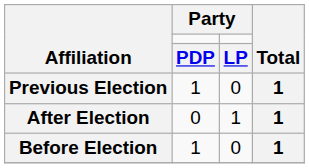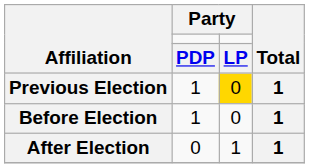Previous Election | column 3: no background -> gold background
rows swapped: Before Election <-> After Election
